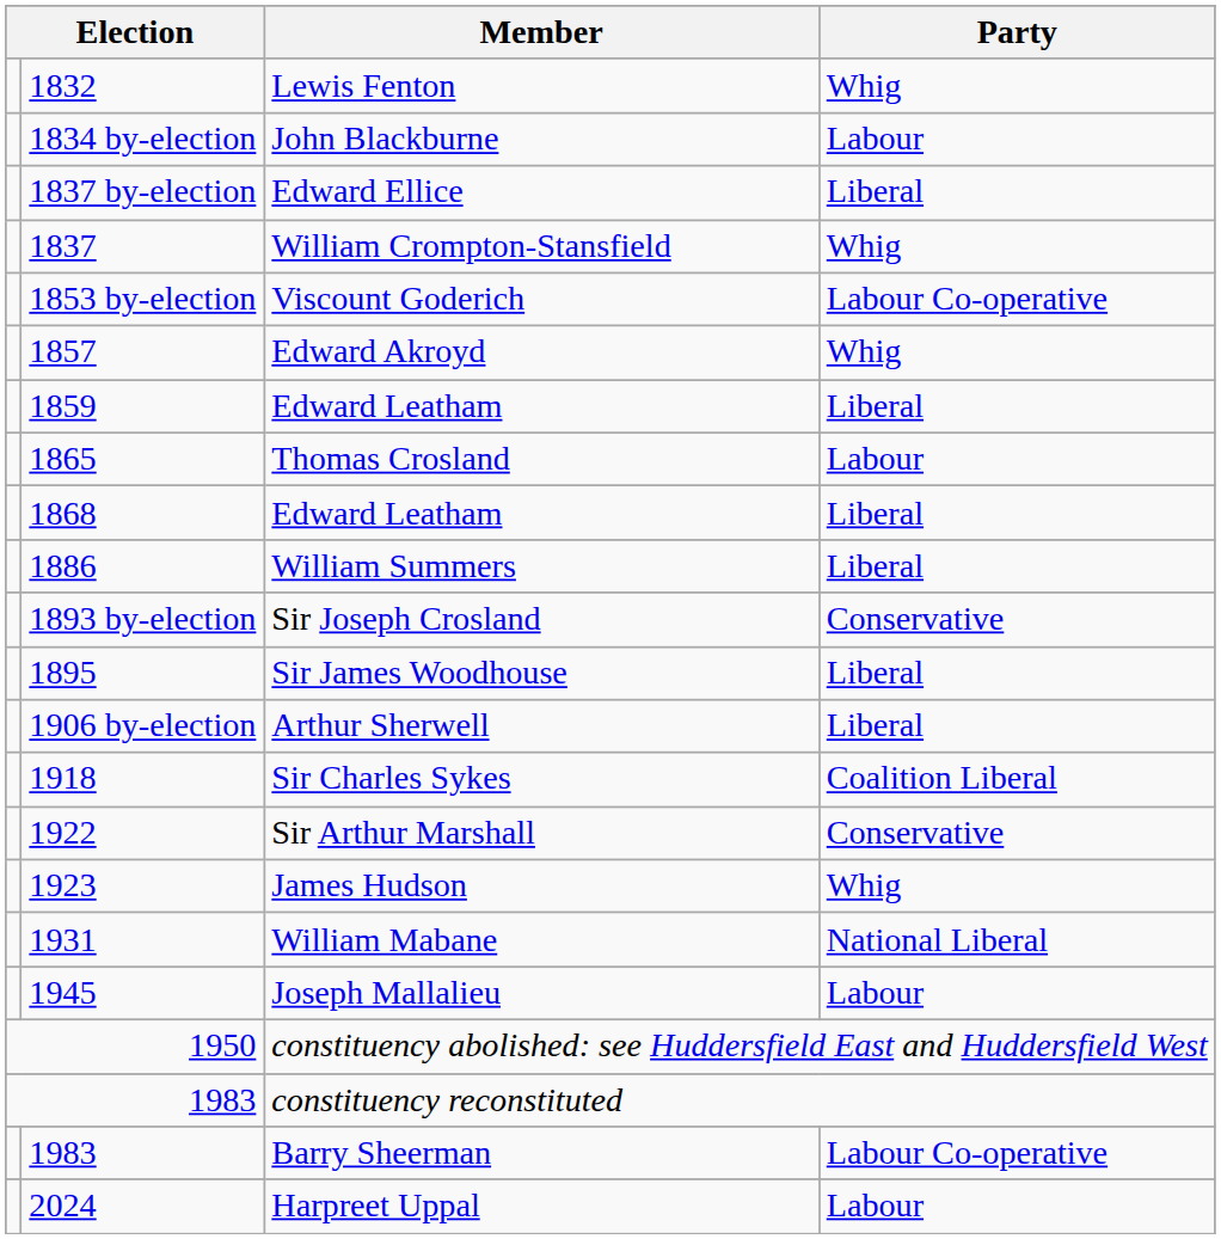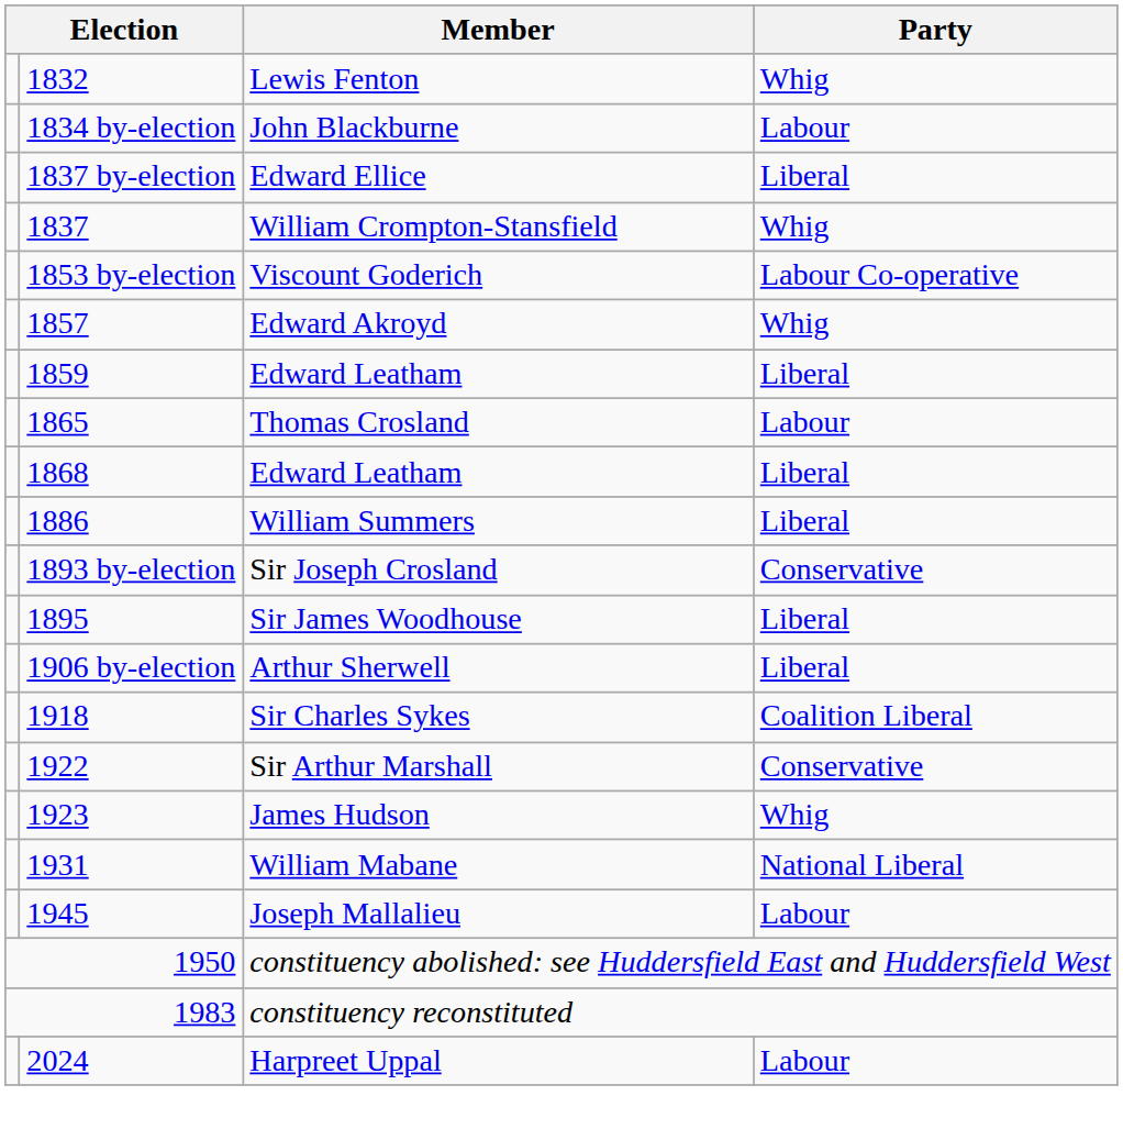- row: 1983 | Barry Sheerman | Labour Co-operative
